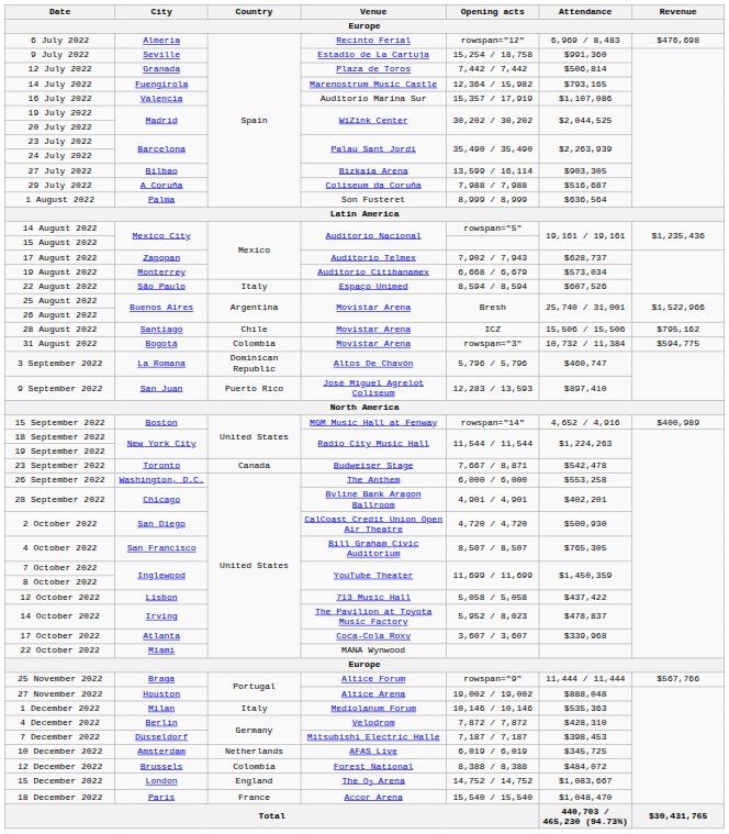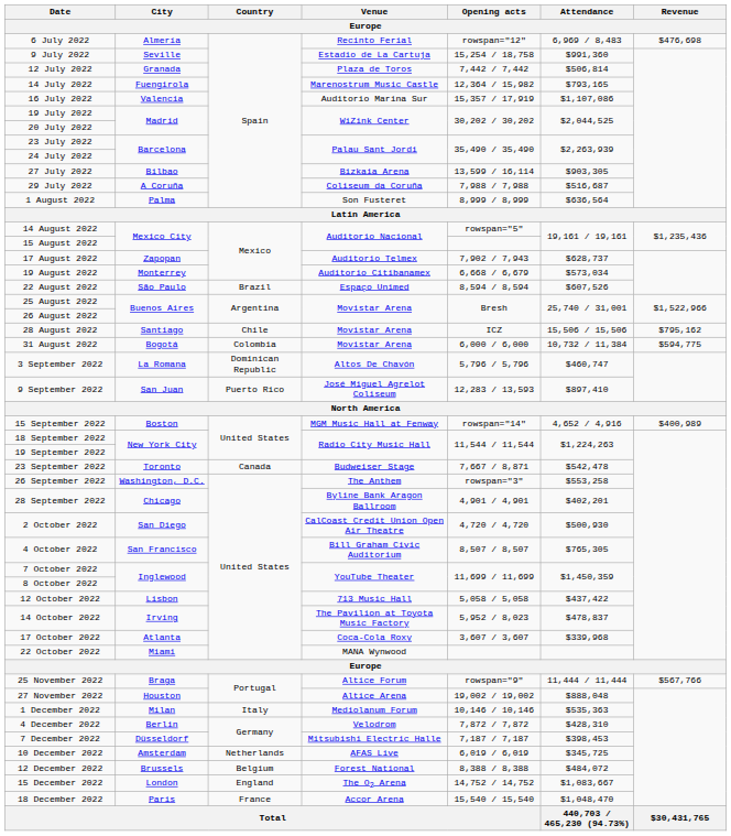22 August 2022 | Country: Italy -> Brazil
31 August 2022 | Opening acts: rowspan="3" -> 6,000 / 6,000
26 September 2022 | Opening acts: 6,000 / 6,000 -> rowspan="3"
12 December 2022 | Country: Colombia -> Belgium
